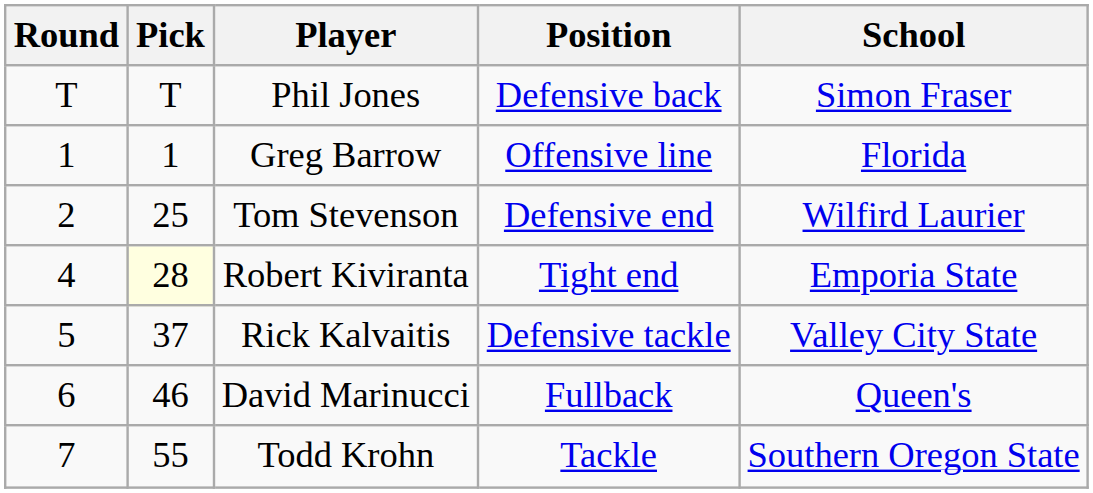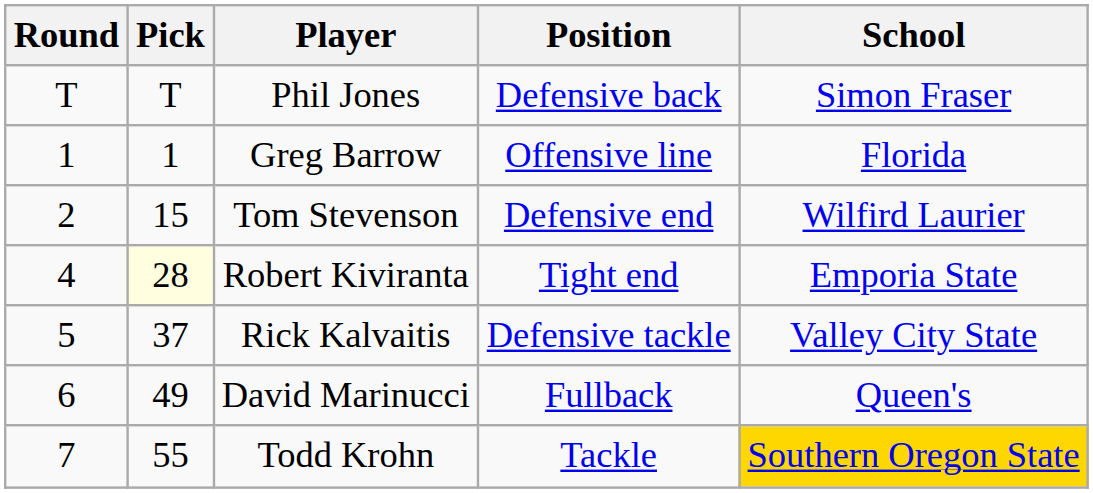Tom Stevenson | Pick: 25 -> 15
David Marinucci | Pick: 46 -> 49
Todd Krohn | School: no background -> gold background
